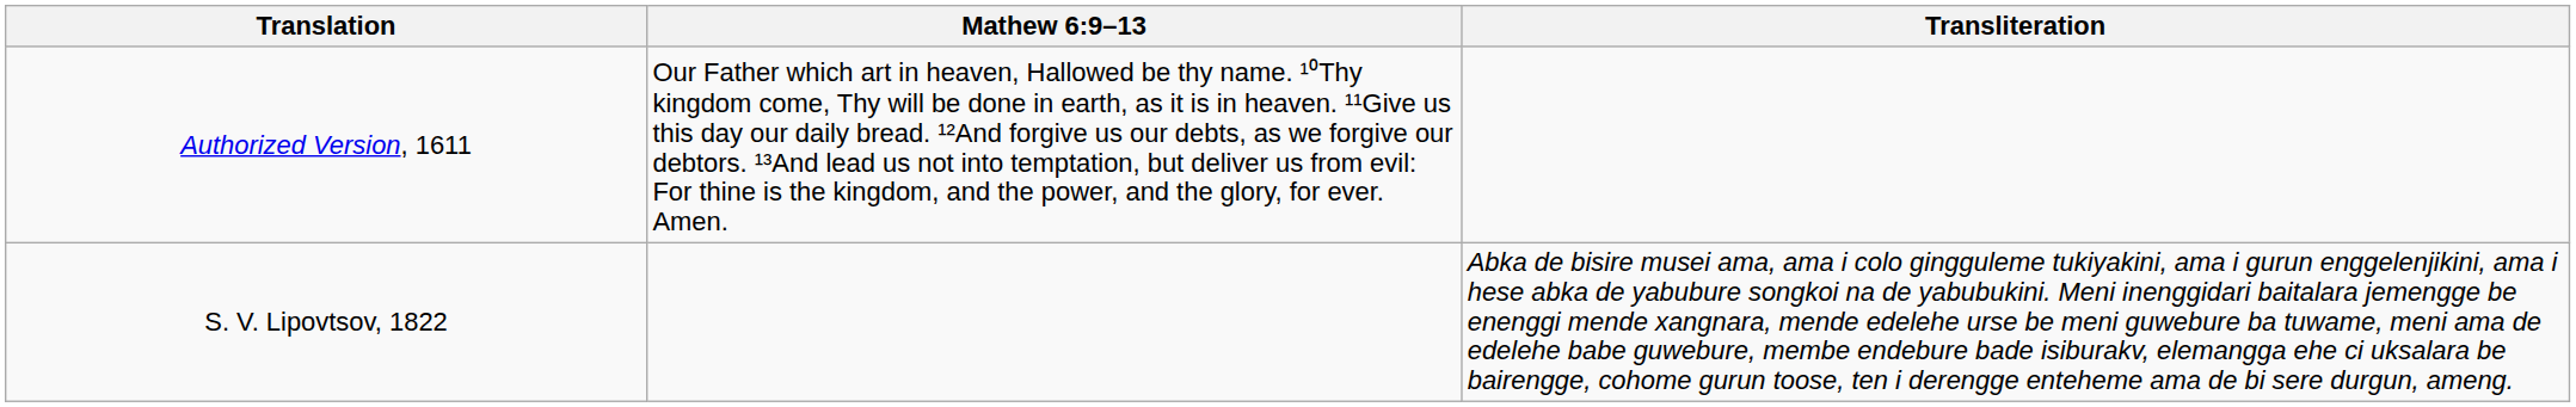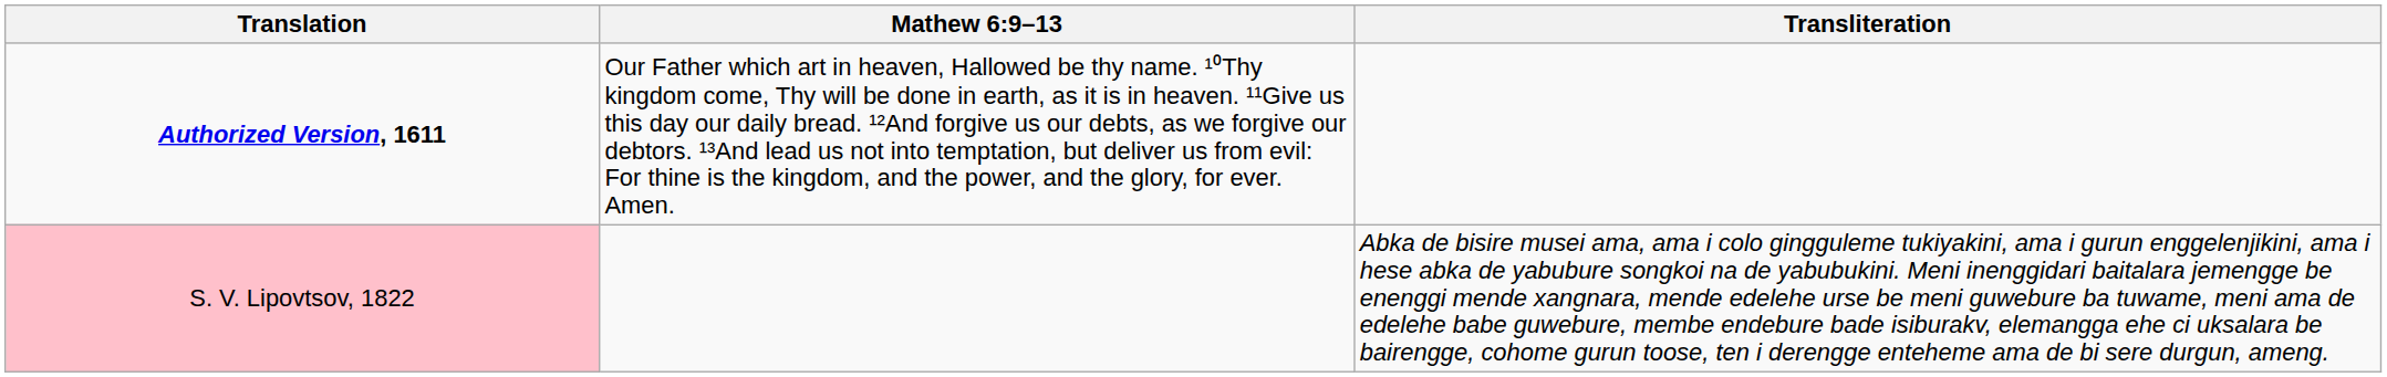Authorized Version, 1611 | Translation: normal -> bold
S. V. Lipovtsov, 1822 | Translation: no background -> pink background
